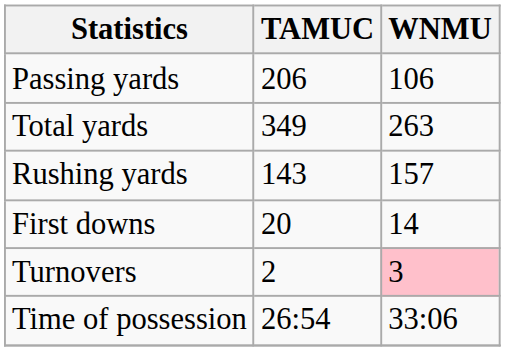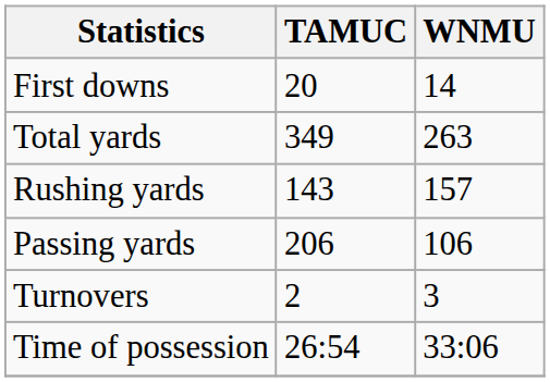rows swapped: First downs <-> Passing yards
Turnovers | WNMU: pink background -> no background
